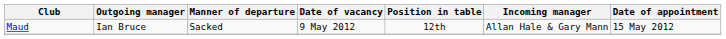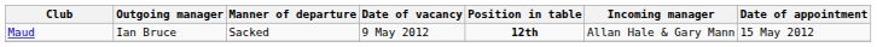Maud | Position in table: normal -> bold
